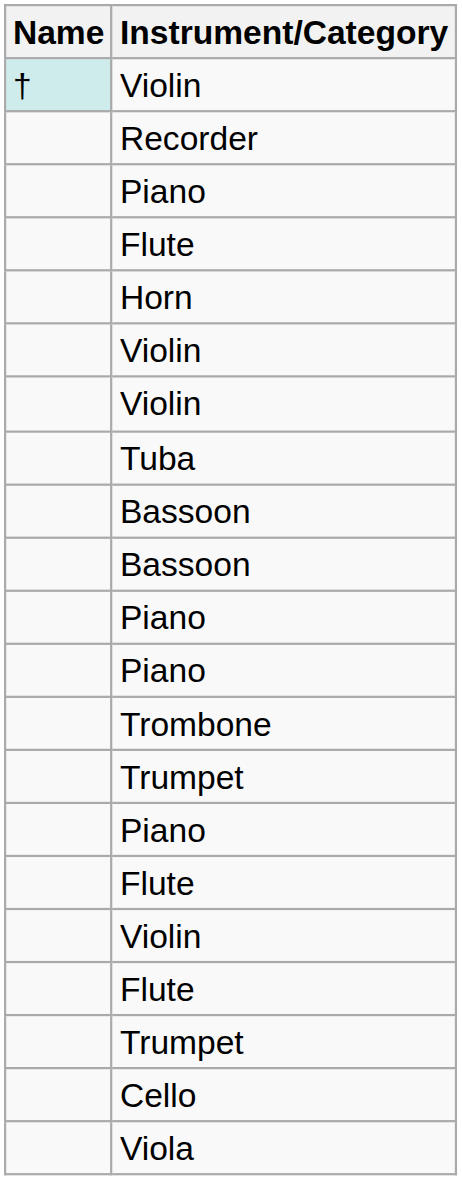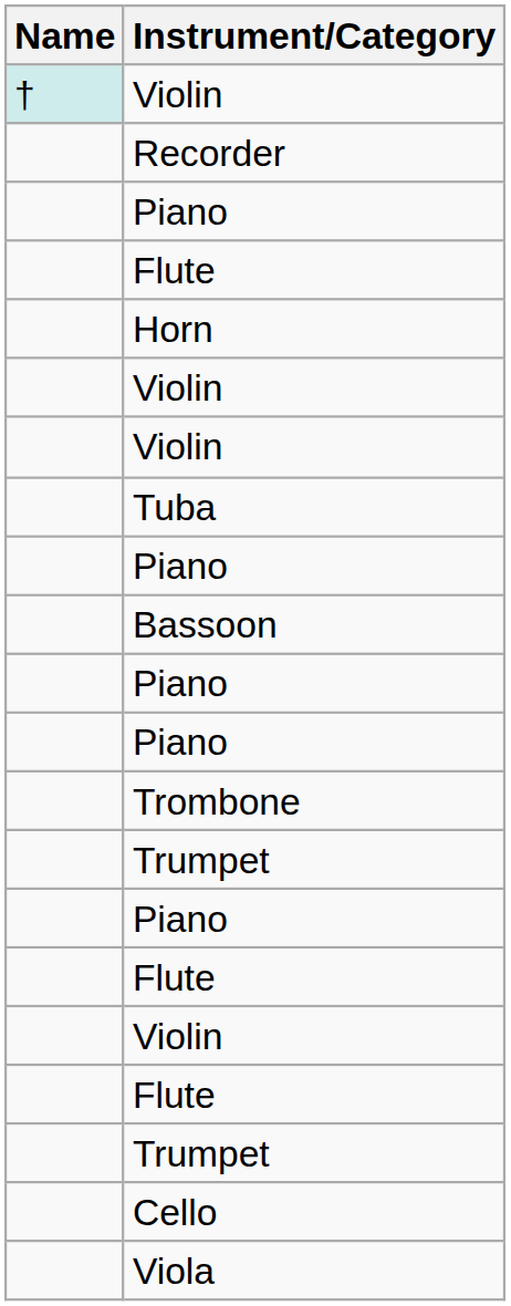row 10 | Instrument/Category: Bassoon -> Piano
